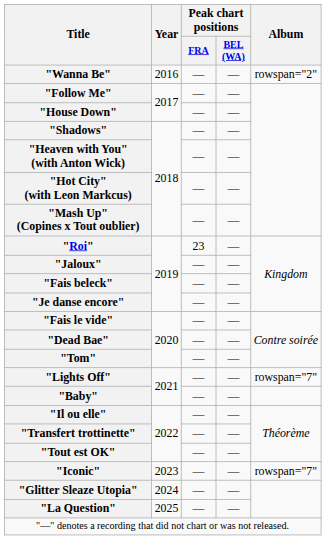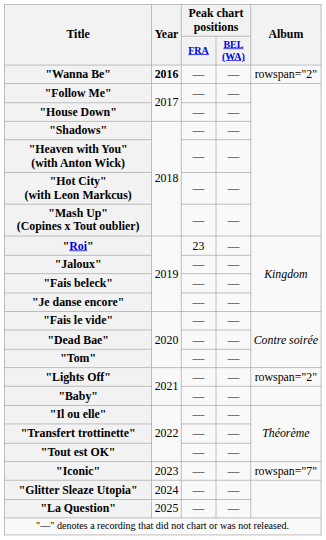"Wanna Be" | Year: normal -> bold
"Lights Off" | Album: rowspan="7" -> rowspan="2"
